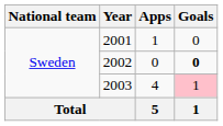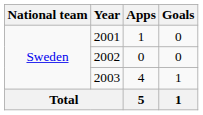2002 | Goals: bold -> normal
2003 | Goals: pink background -> no background
